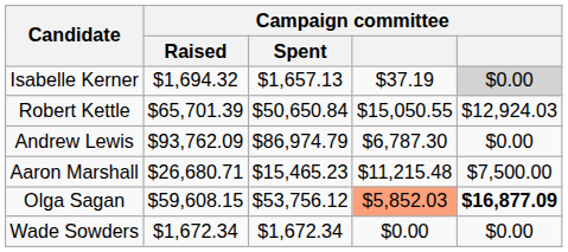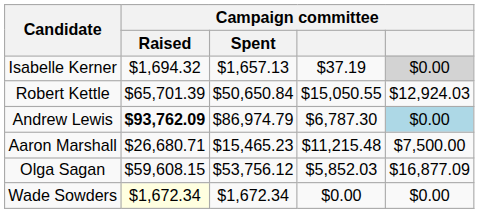Andrew Lewis | Campaign committee / Raised: normal -> bold
Andrew Lewis | column 5: no background -> lightblue background
Olga Sagan | column 4: lightsalmon background -> no background
Olga Sagan | column 5: bold -> normal
Wade Sowders | Campaign committee / Raised: no background -> lightyellow background
